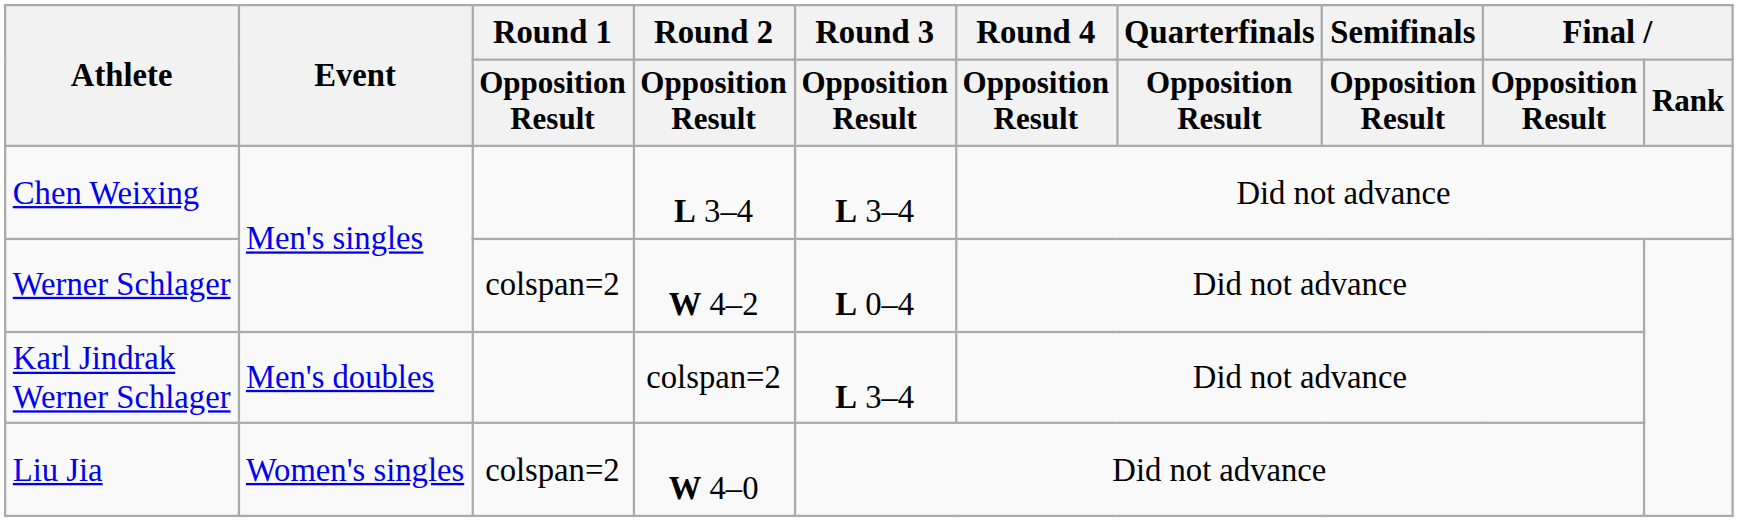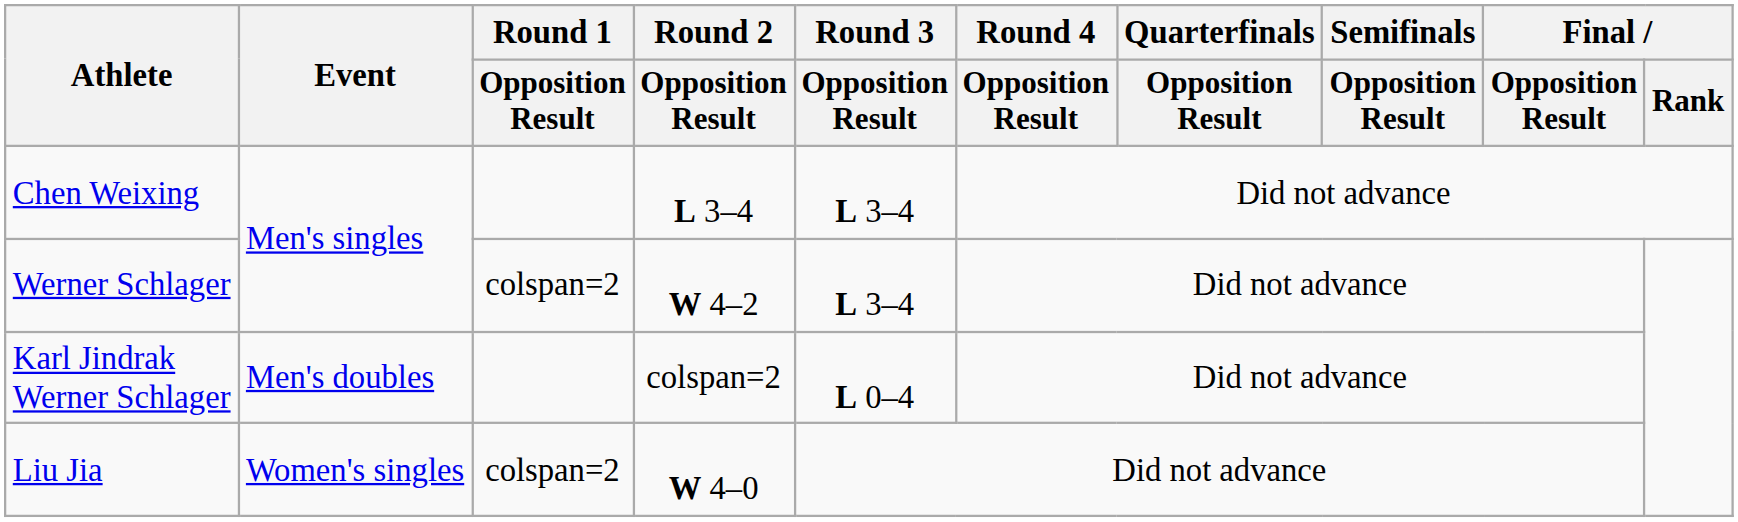Werner Schlager | Round 3 / Opposition Result: L 0–4 -> L 3–4
Karl Jindrak Werner Schlager | Round 3 / Opposition Result: L 3–4 -> L 0–4
